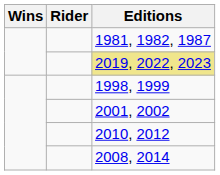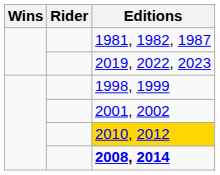2019, 2022, 2023 | Editions: khaki background -> no background
2010, 2012 | Editions: no background -> gold background
2008, 2014 | Editions: normal -> bold
